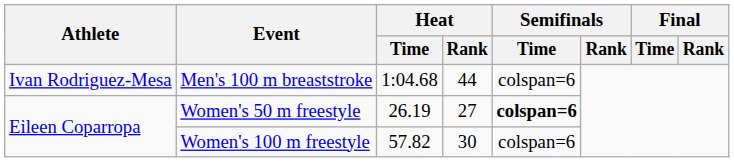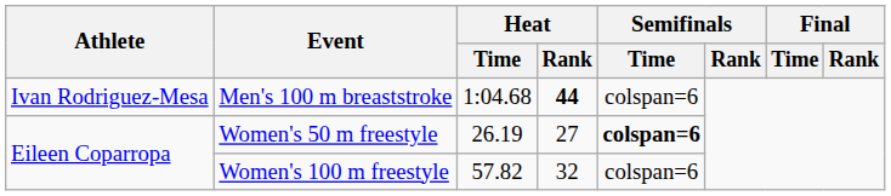Men's 100 m breaststroke | Heat / Rank: normal -> bold
Women's 100 m freestyle | Heat / Rank: 30 -> 32
